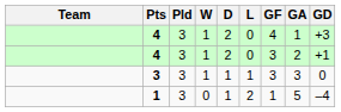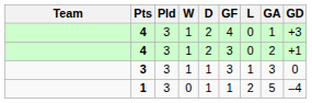columns swapped: L <-> GF
